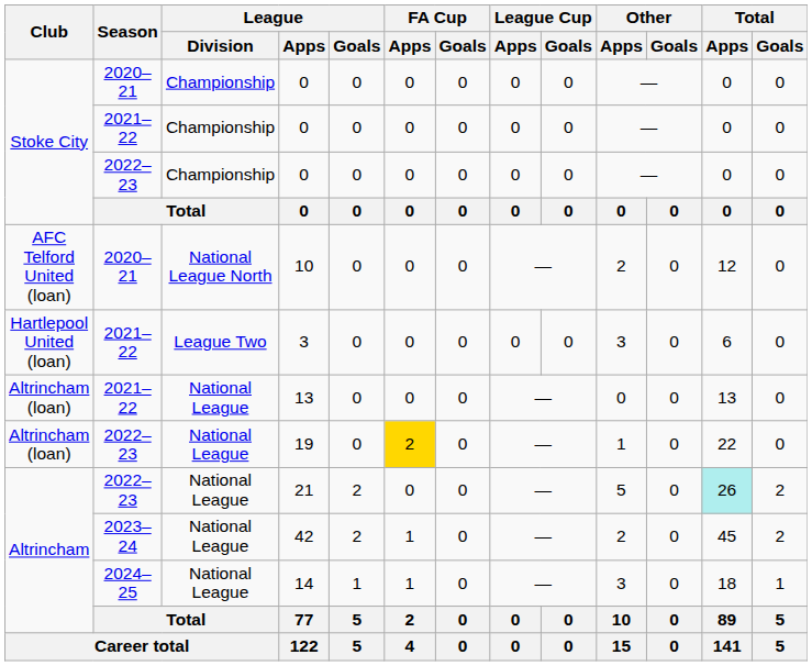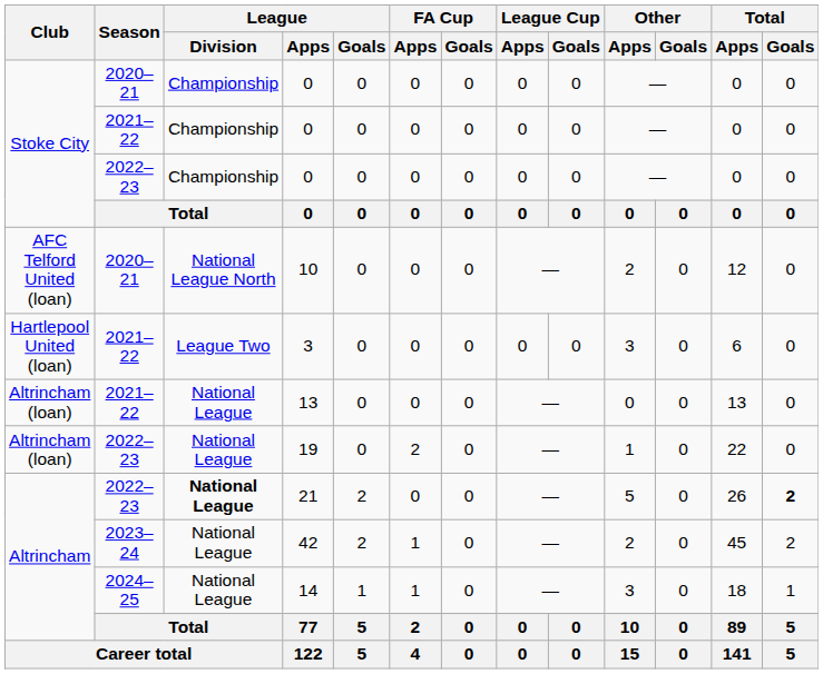19 | FA Cup / Apps: gold background -> no background
21 | League / Division: normal -> bold
21 | Total / Apps: paleturquoise background -> no background
21 | Total / Goals: normal -> bold
